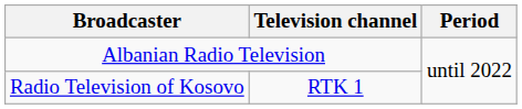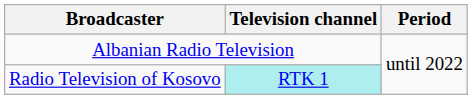Radio Television of Kosovo | Television channel: no background -> paleturquoise background
